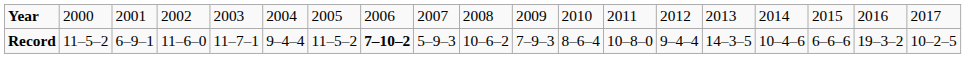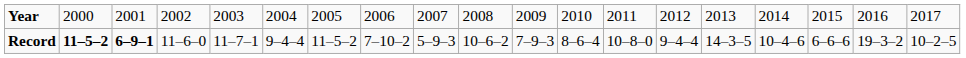Record | column 2: normal -> bold
Record | column 3: normal -> bold
Record | column 8: bold -> normal
